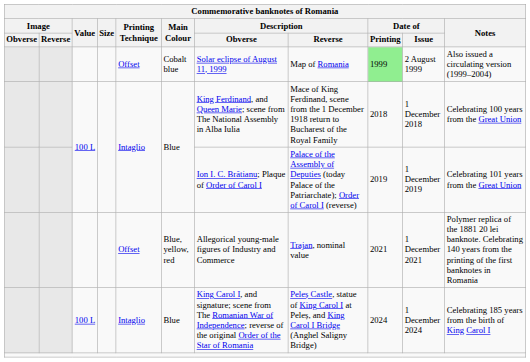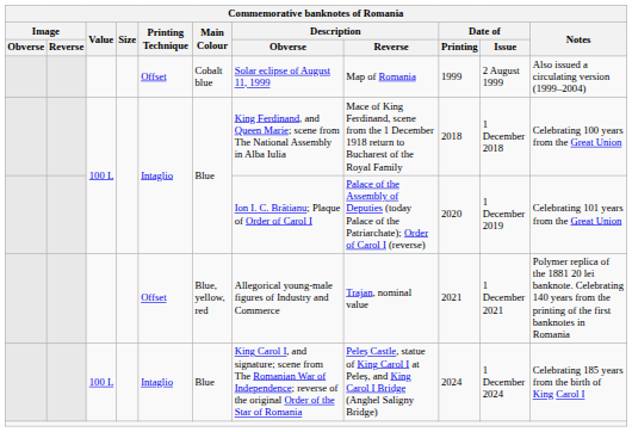row 4 | Date of / Printing: lightgreen background -> no background
row 6 | Date of / Printing: 2019 -> 2020
